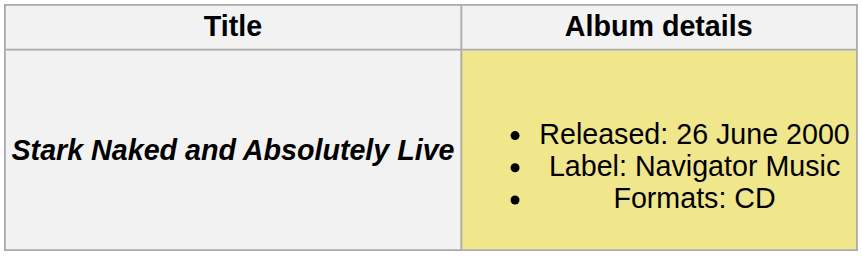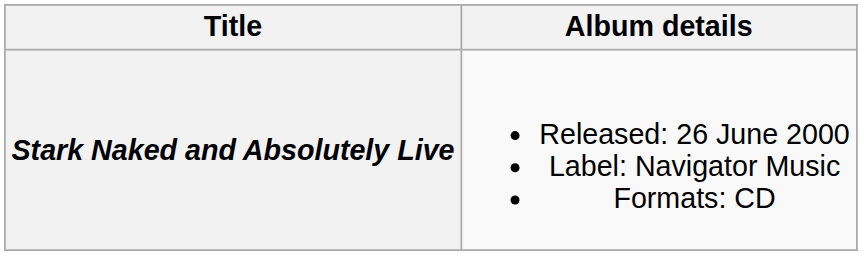Stark Naked and Absolutely Live | Album details: khaki background -> no background
